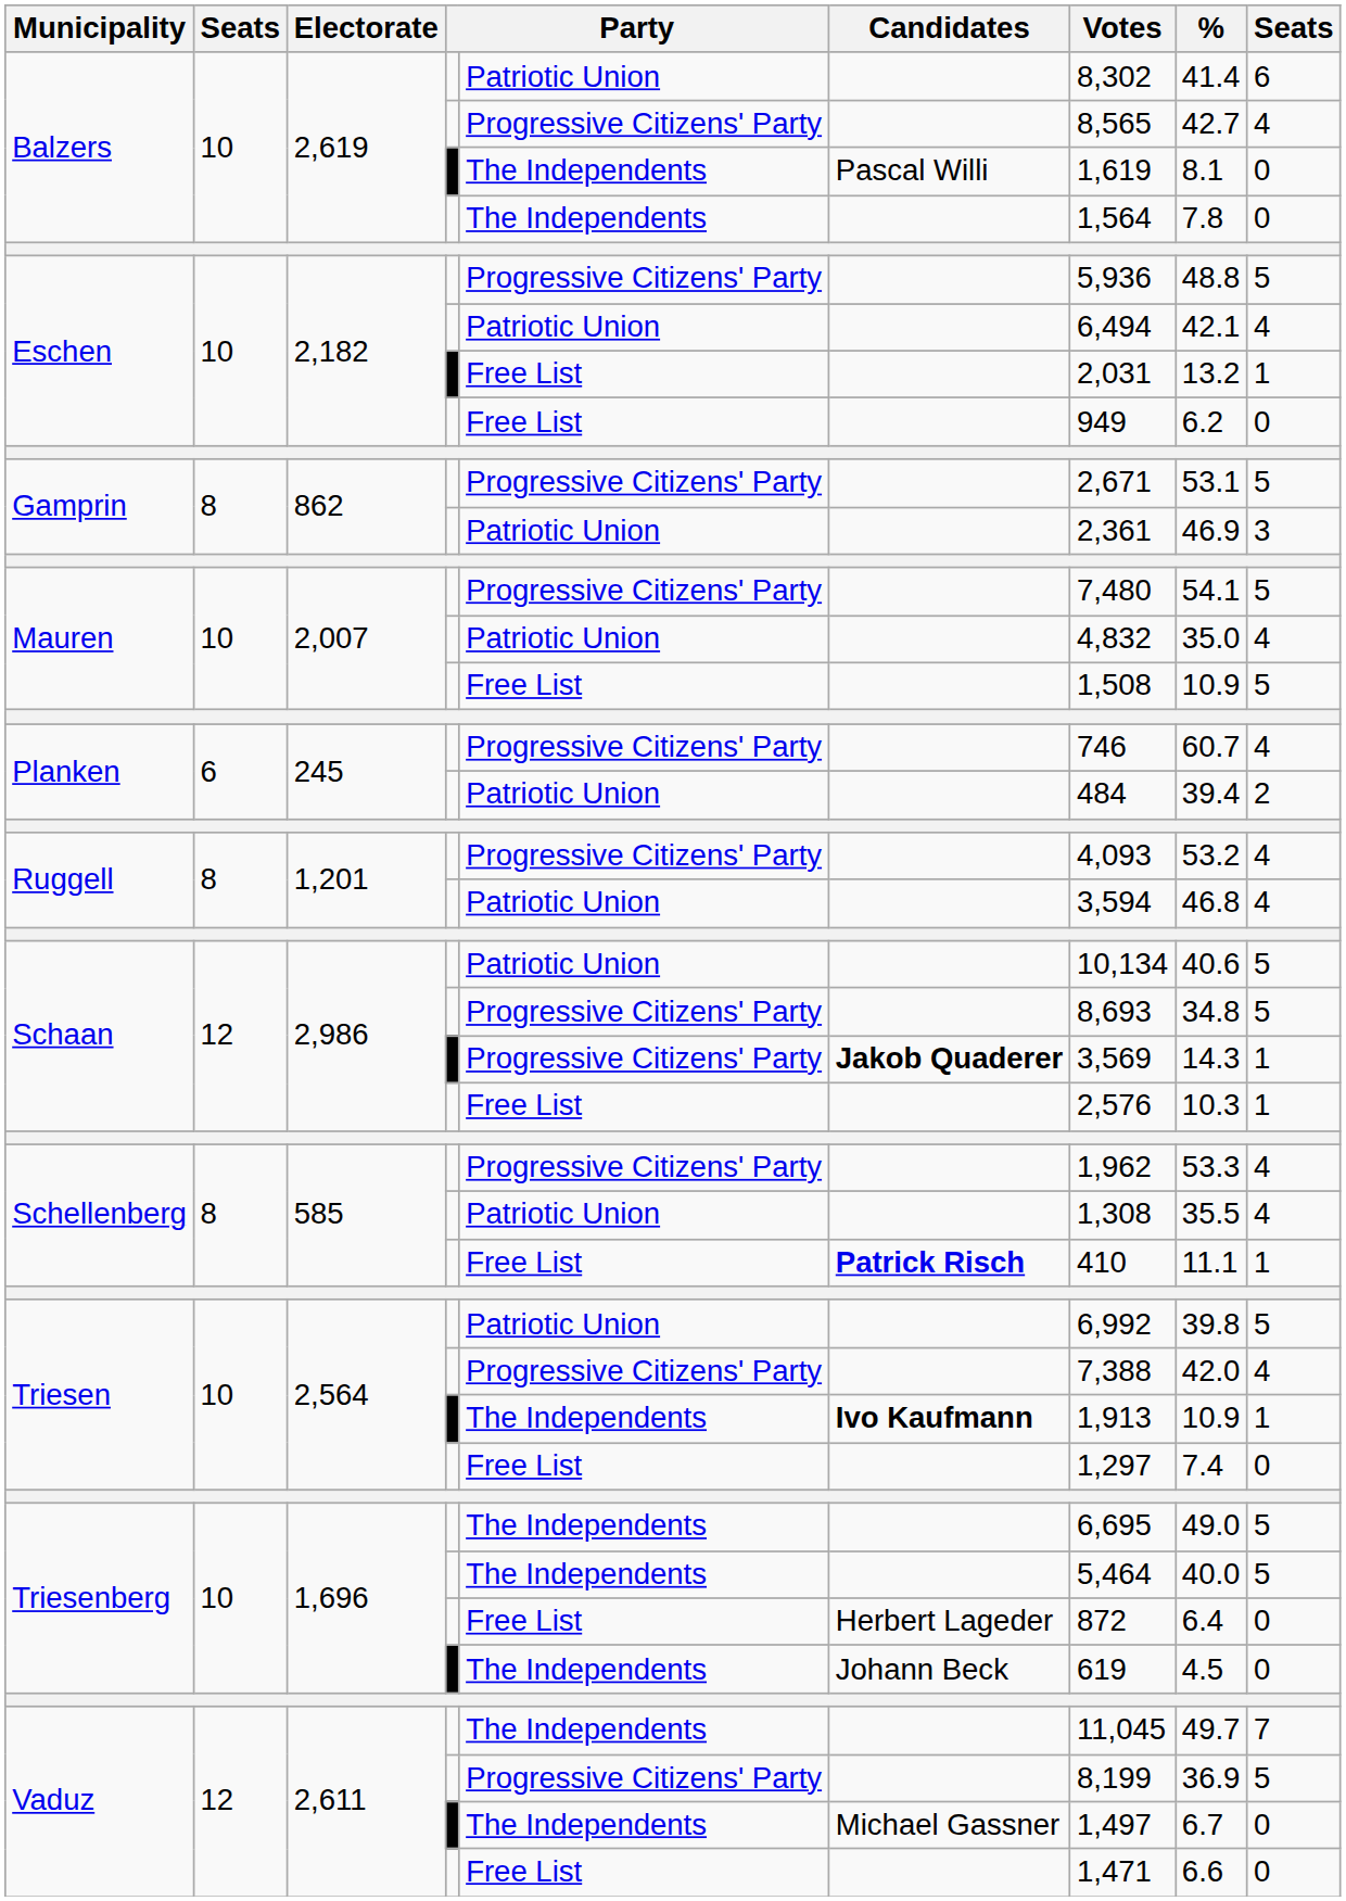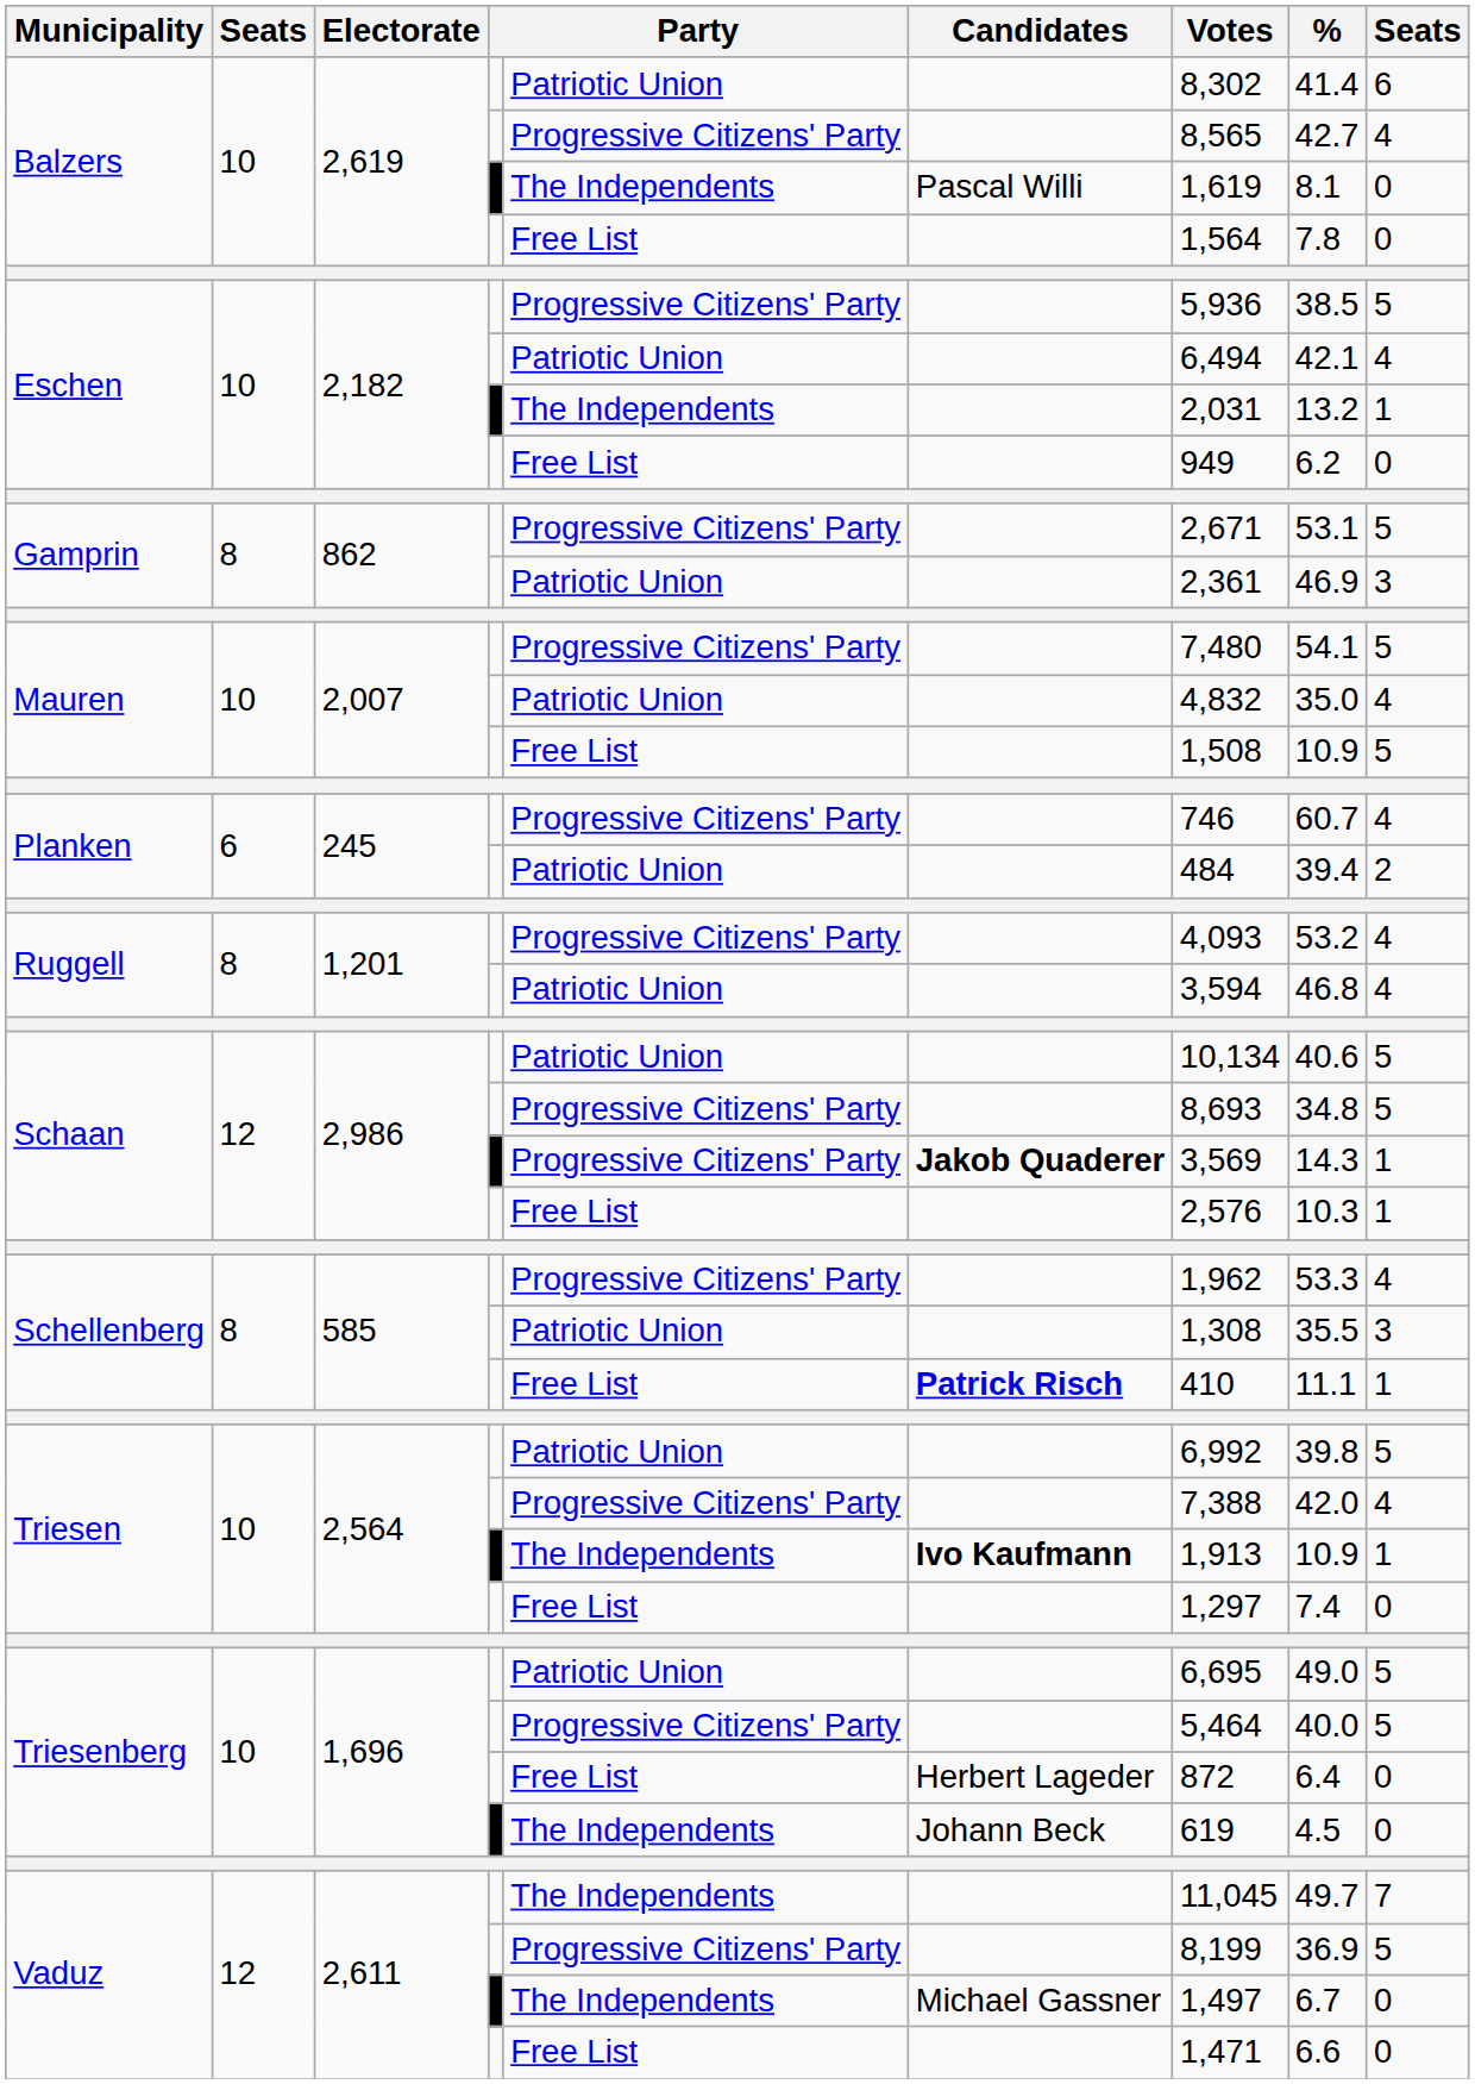row 5 | column 5: The Independents -> Free List
row 7 | %: 48.8 -> 38.5
row 9 | column 5: Free List -> The Independents
row 31 | column 9: 4 -> 3
row 39 | column 5: The Independents -> Patriotic Union
row 40 | column 5: The Independents -> Progressive Citizens' Party
